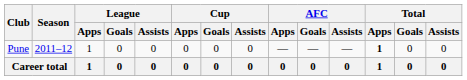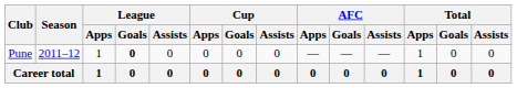Pune | League / Goals: normal -> bold
Pune | Total / Apps: bold -> normal
